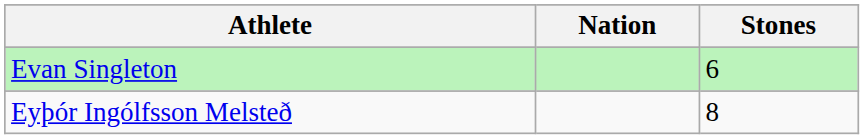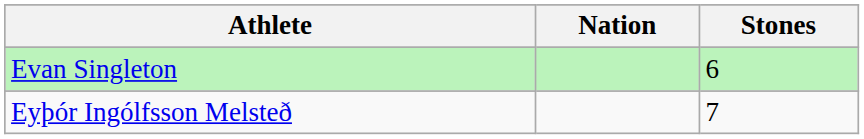Eyþór Ingólfsson Melsteð | Stones: 8 -> 7
